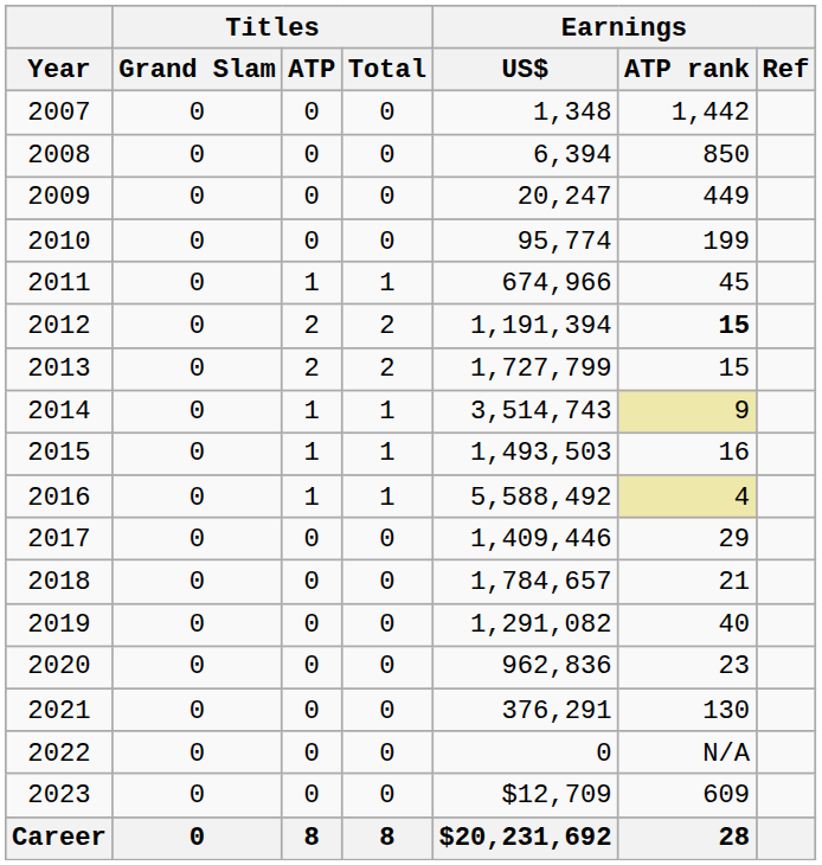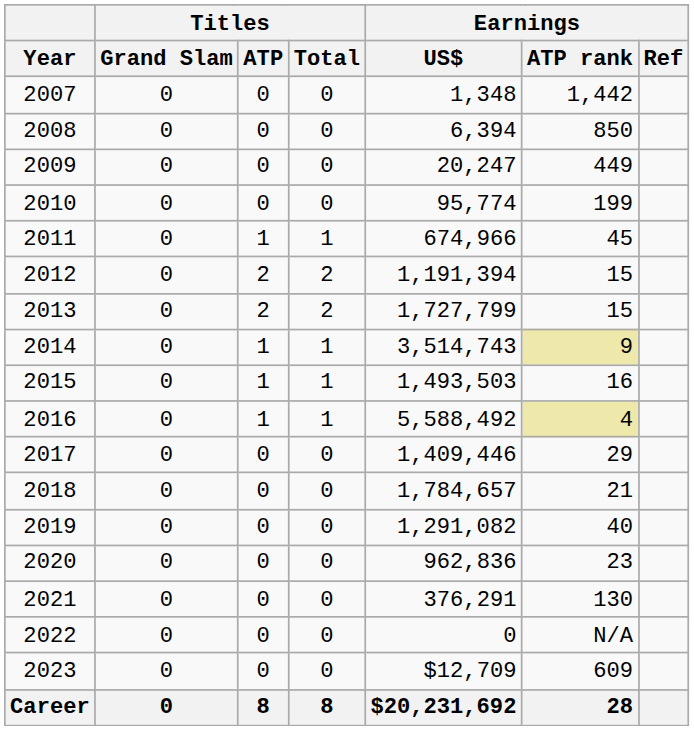2012 | Earnings / ATP rank: bold -> normal
